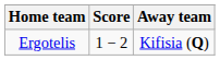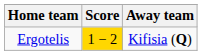Ergotelis | Score: no background -> gold background
